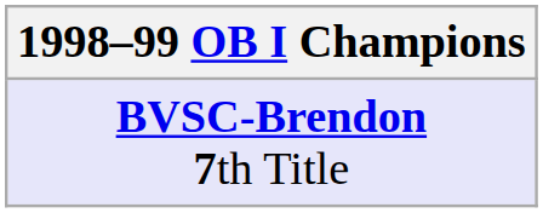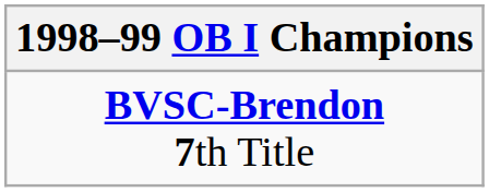row 2 | column 1: lavender background -> no background
